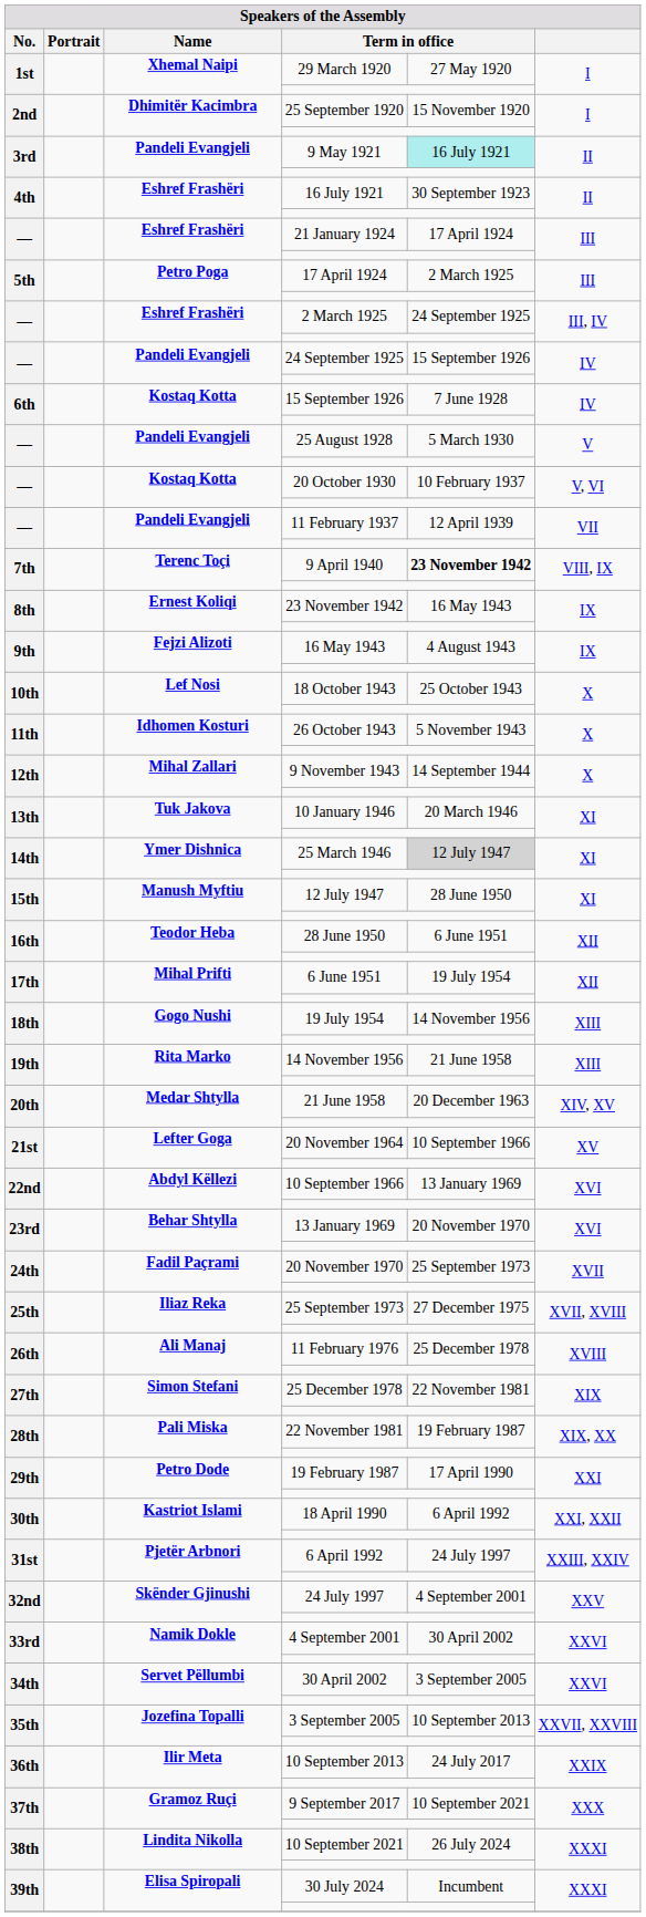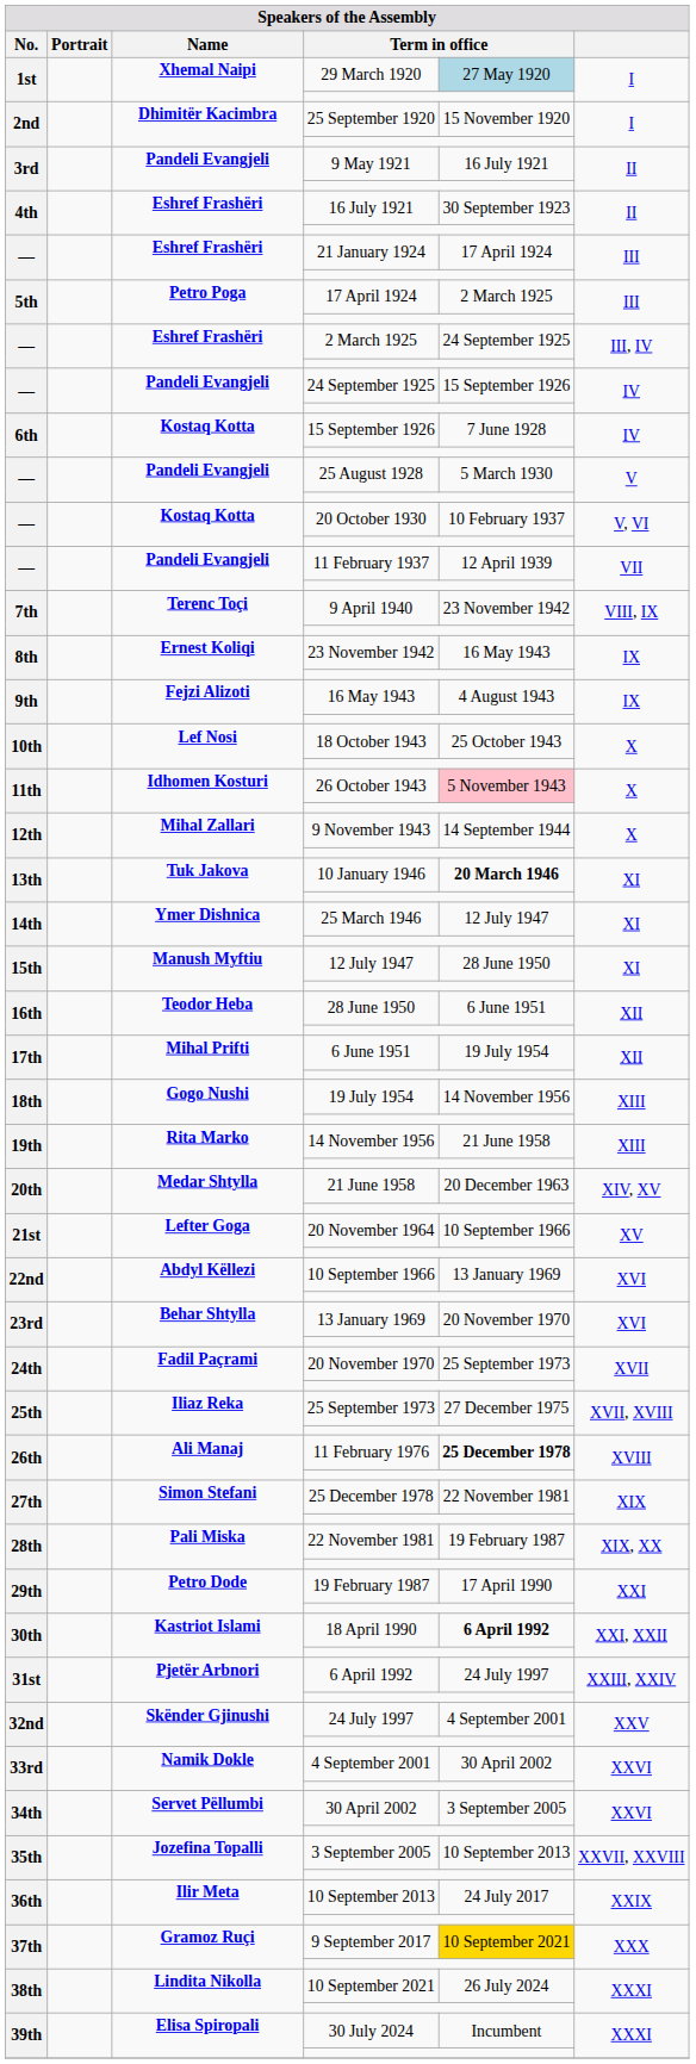29 March 1920 | column 5: no background -> lightblue background
9 May 1921 | column 5: paleturquoise background -> no background
9 April 1940 | column 5: bold -> normal
26 October 1943 | column 5: no background -> pink background
10 January 1946 | column 5: normal -> bold
25 March 1946 | column 5: lightgrey background -> no background
11 February 1976 | column 5: normal -> bold
18 April 1990 | column 5: normal -> bold
9 September 2017 | column 5: no background -> gold background
